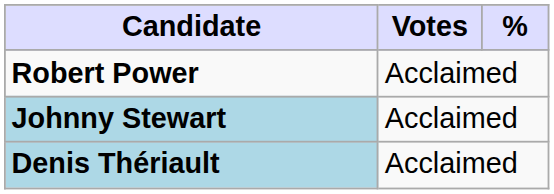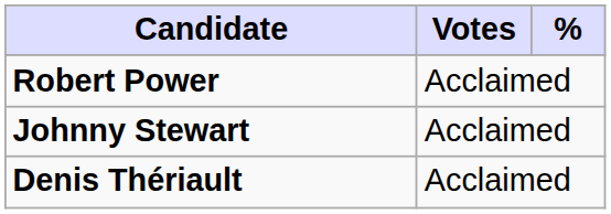Johnny Stewart | Candidate: lightblue background -> no background
Denis Thériault | Candidate: lightblue background -> no background
